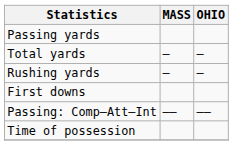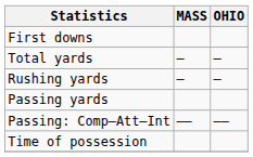rows swapped: First downs <-> Passing yards
